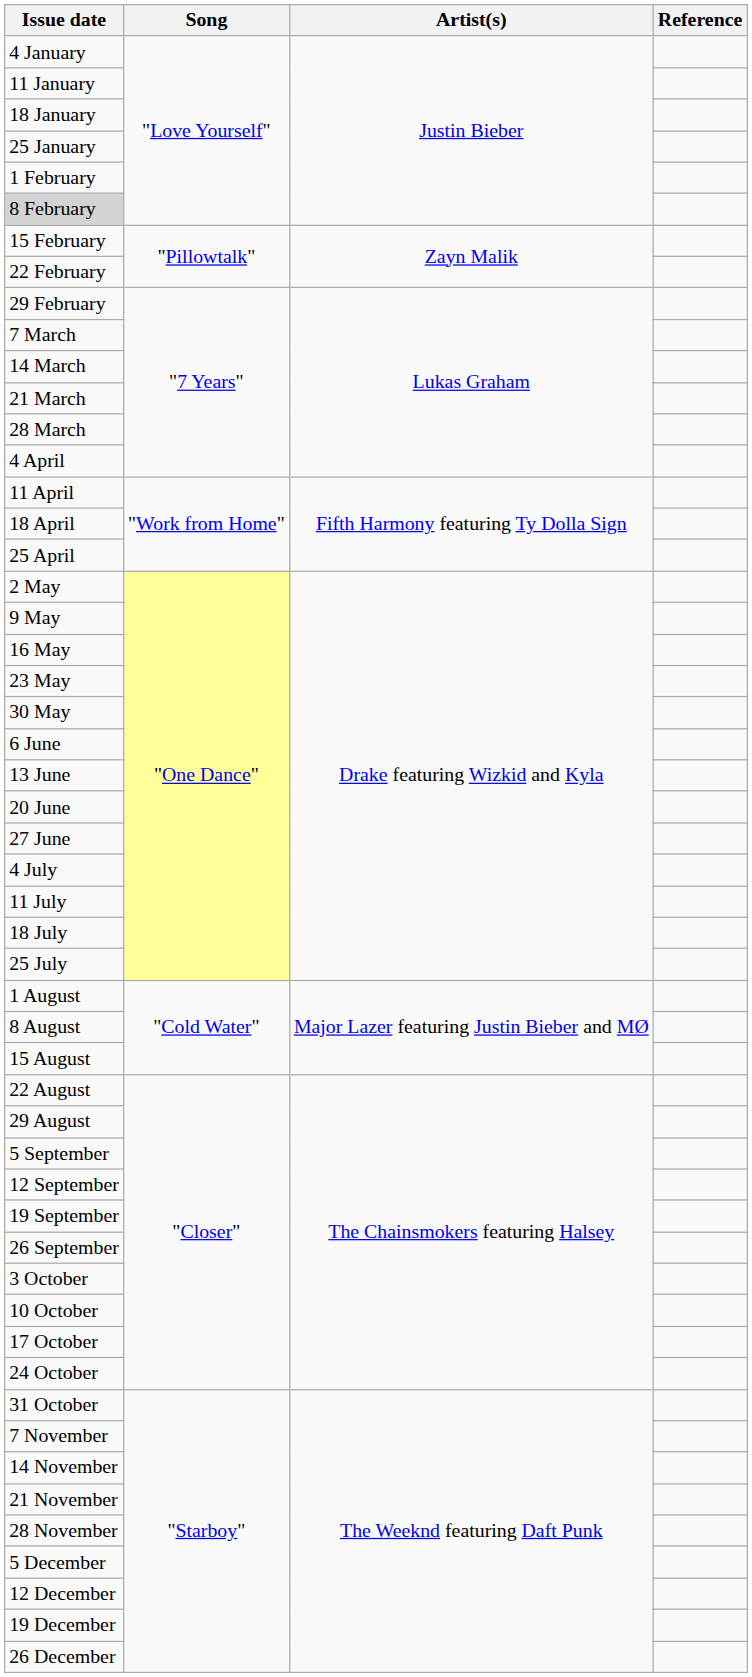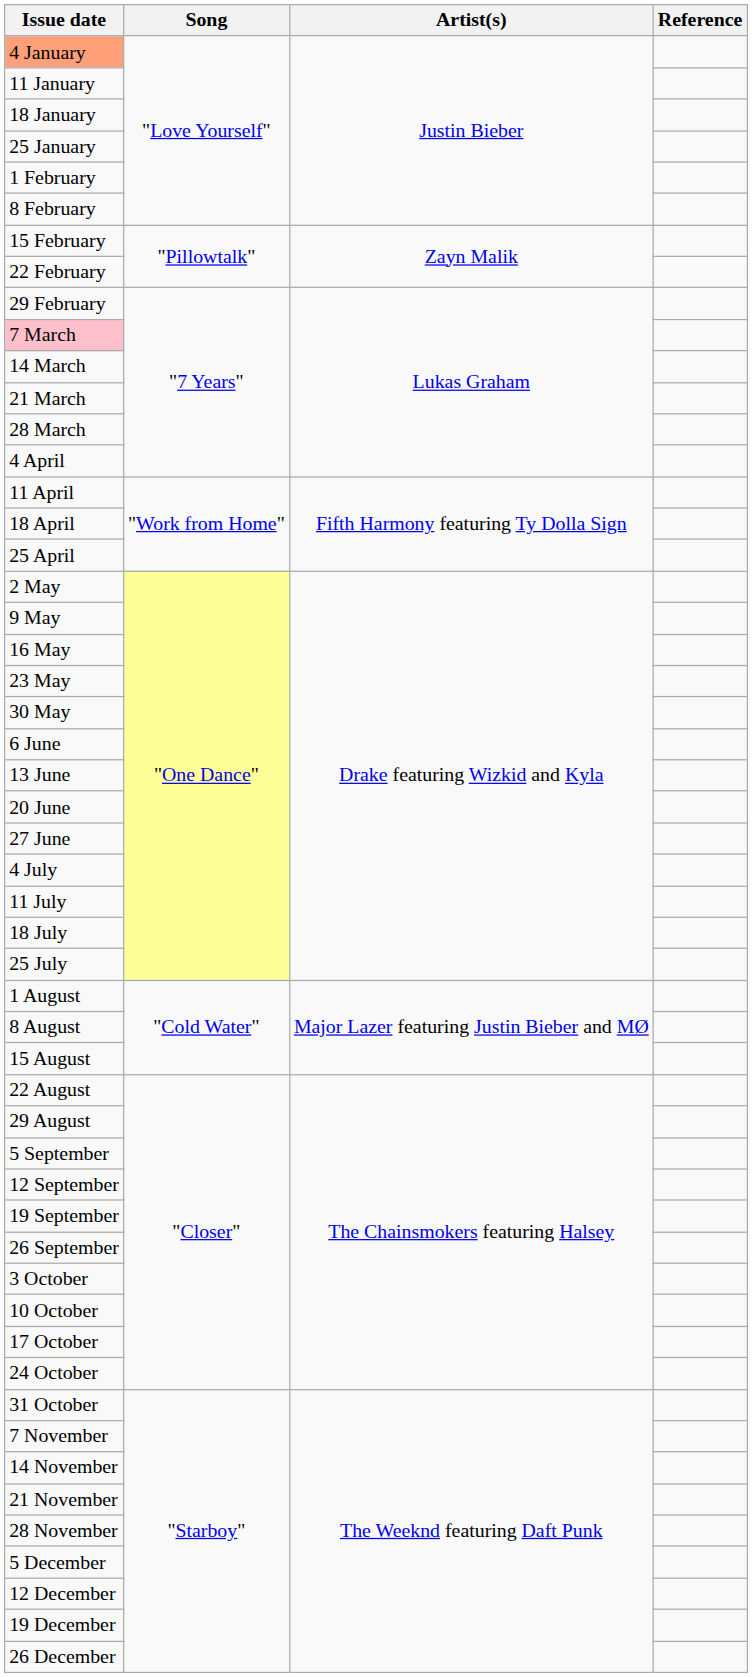4 January | Issue date: no background -> lightsalmon background
8 February | Issue date: lightgrey background -> no background
7 March | Issue date: no background -> pink background
